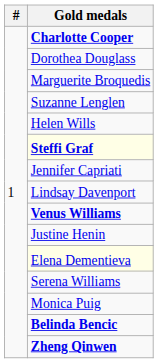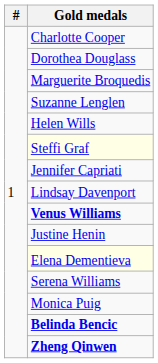Charlotte Cooper | Gold medals: bold -> normal
Steffi Graf | Gold medals: bold -> normal
